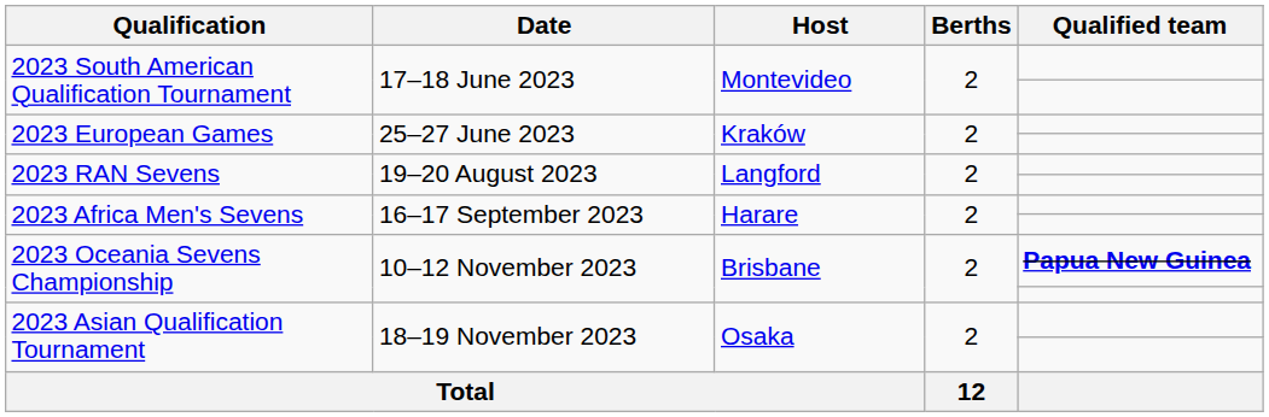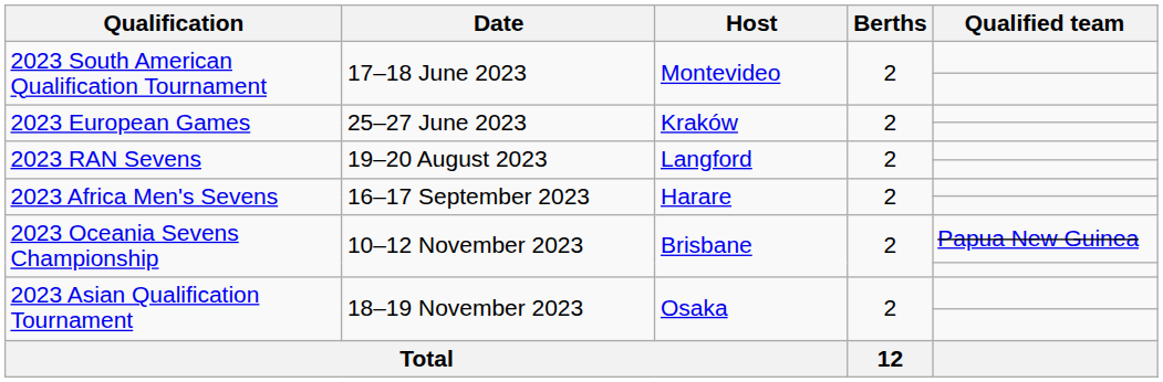row 10 | Qualified team: bold -> normal
